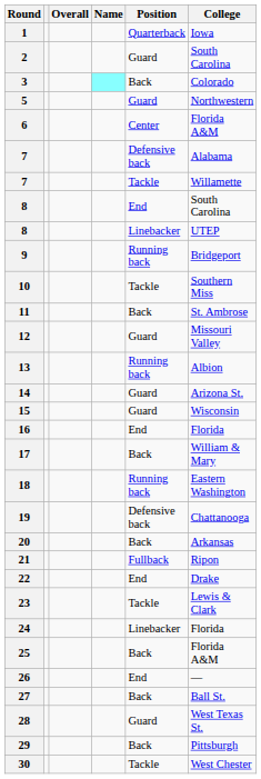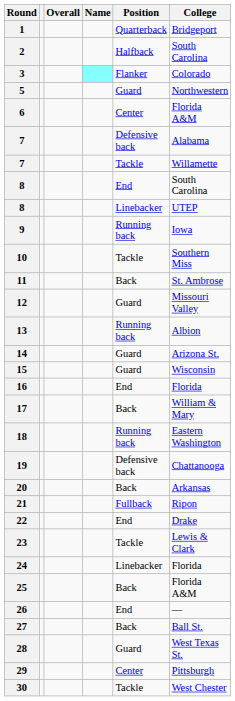1 | College: Iowa -> Bridgeport
2 | Position: Guard -> Halfback
3 | Position: Back -> Flanker
9 | College: Bridgeport -> Iowa
29 | Position: Back -> Center
